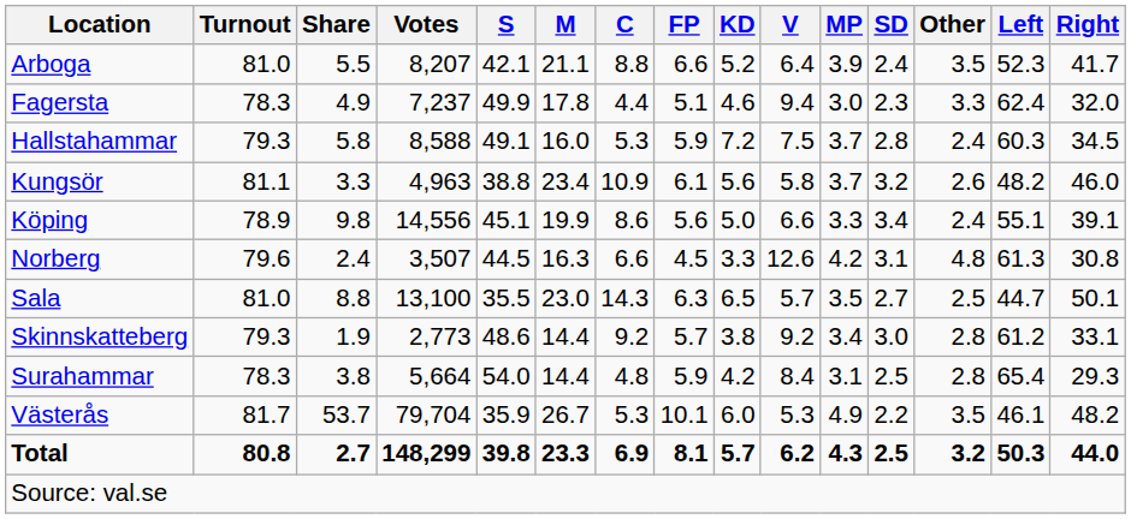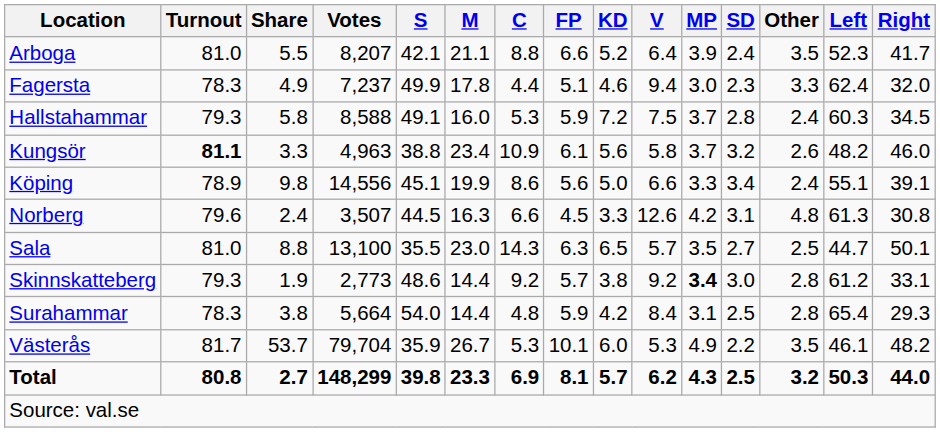Kungsör | Turnout: normal -> bold
Skinnskatteberg | MP: normal -> bold
